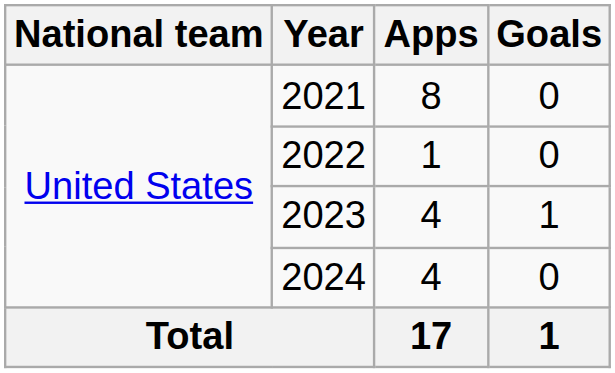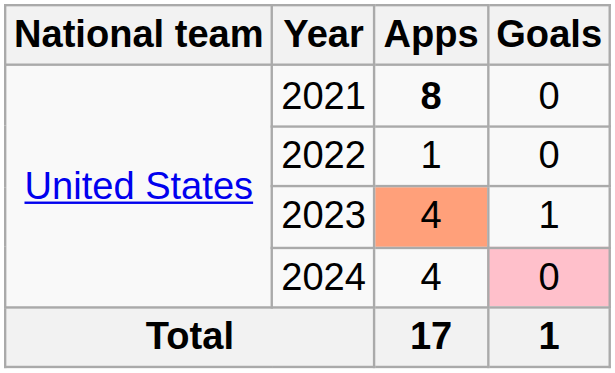2021 | Apps: normal -> bold
2023 | Apps: no background -> lightsalmon background
2024 | Goals: no background -> pink background
